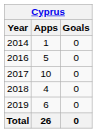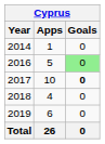2016 | Goals: no background -> lightgreen background
2017 | Goals: normal -> bold
